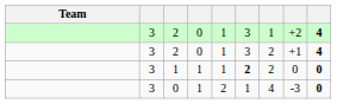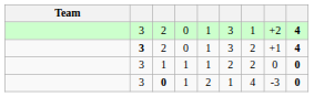row 3 | column 2: normal -> bold
row 4 | column 6: bold -> normal
row 5 | column 3: normal -> bold
